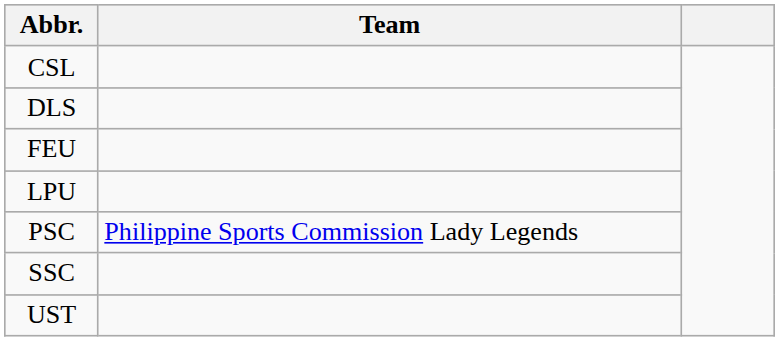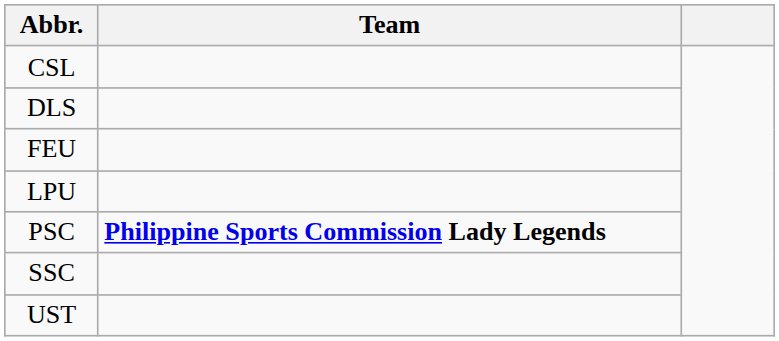PSC | Team: normal -> bold
